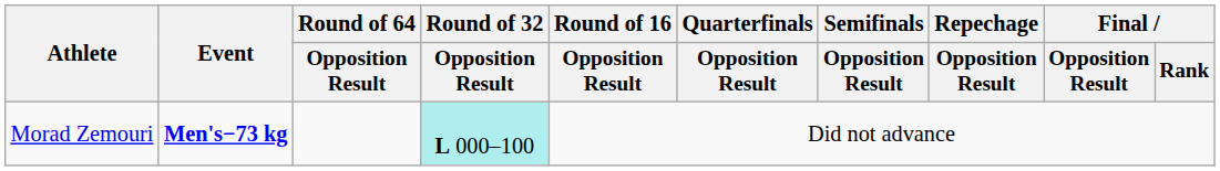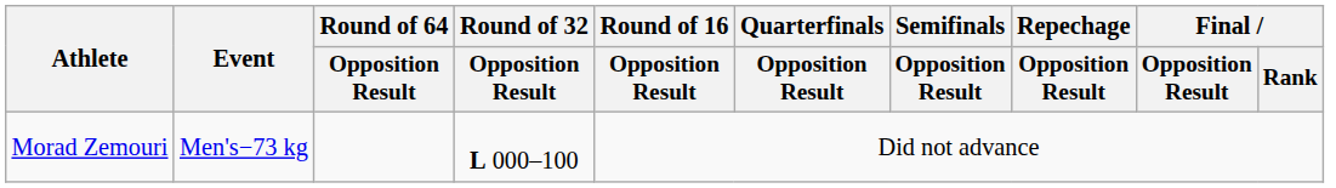Morad Zemouri | Event: bold -> normal
Morad Zemouri | Round of 32 / Opposition Result: paleturquoise background -> no background
